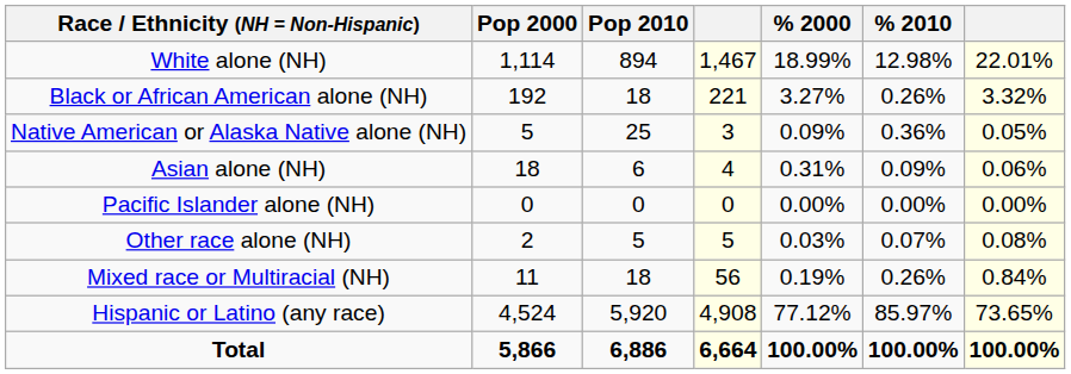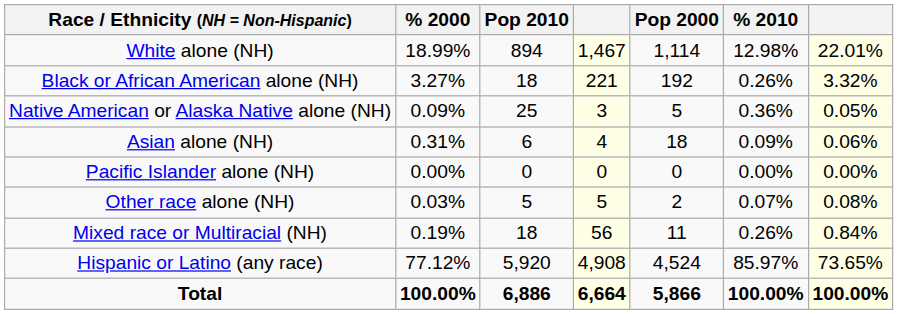columns swapped: Pop 2000 <-> % 2000
